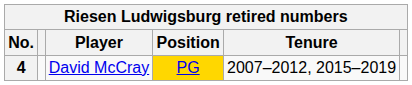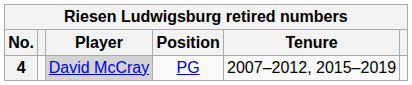4 | Player: no background -> lightgrey background
4 | Position: gold background -> no background
